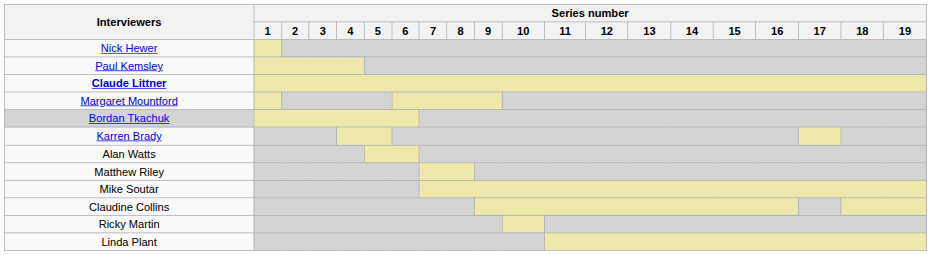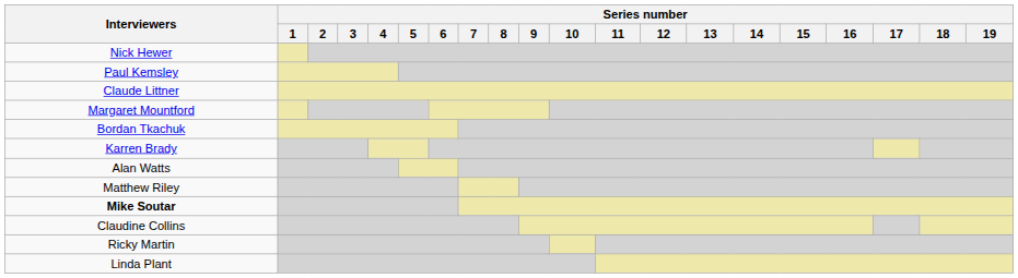Claude Littner | Interviewers: bold -> normal
Bordan Tkachuk | Interviewers: lightgrey background -> no background
Mike Soutar | Interviewers: normal -> bold
